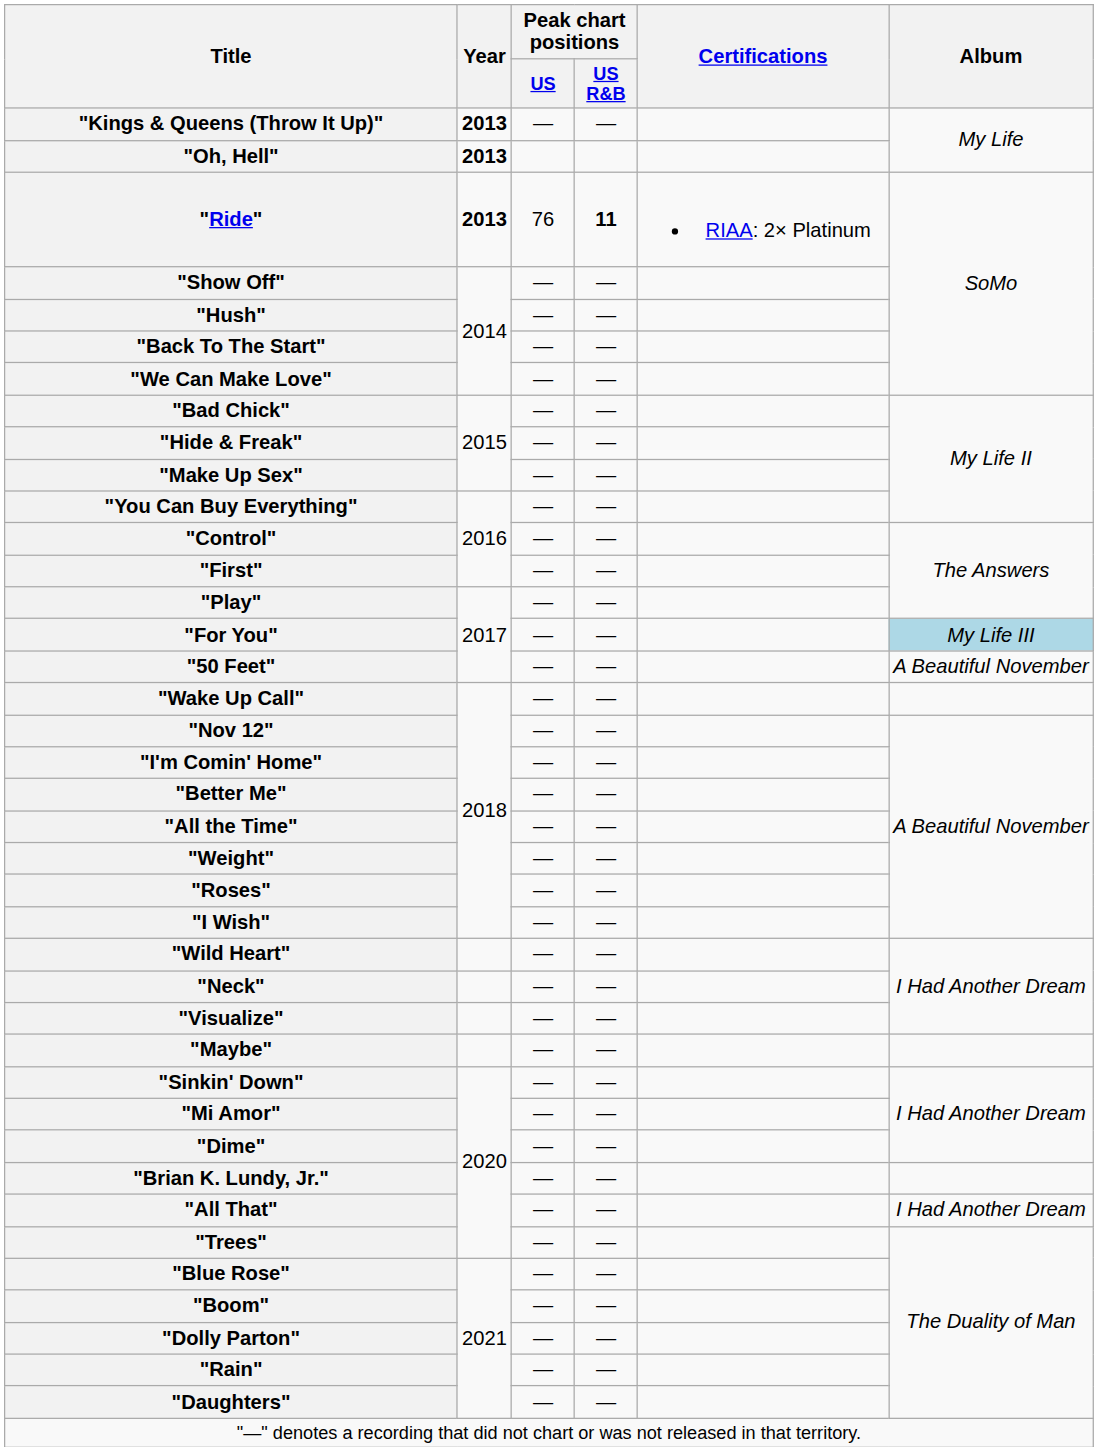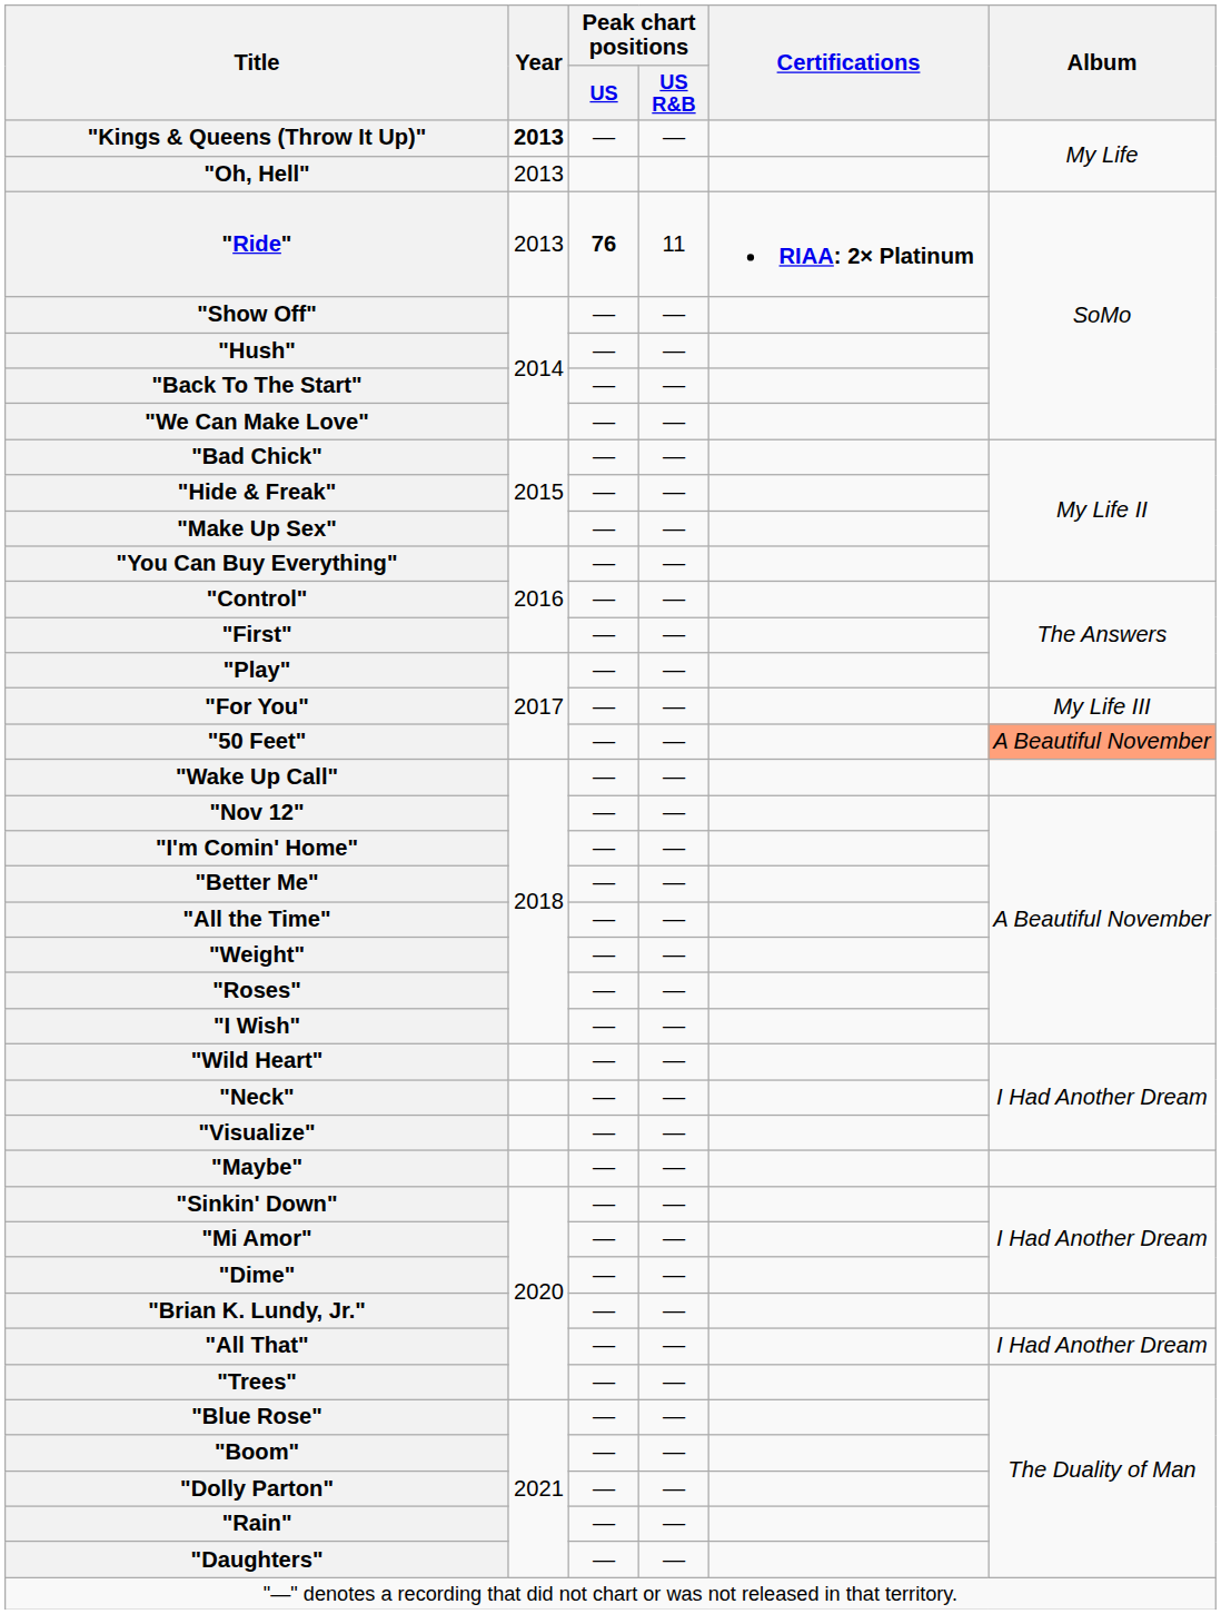"Oh, Hell" | Year: bold -> normal
"Ride" | Year: bold -> normal
"Ride" | Peak chart positions / US: normal -> bold
"Ride" | Peak chart positions / US R&B: bold -> normal
"Ride" | Certifications: normal -> bold
"For You" | Album: lightblue background -> no background
"50 Feet" | Album: no background -> lightsalmon background
